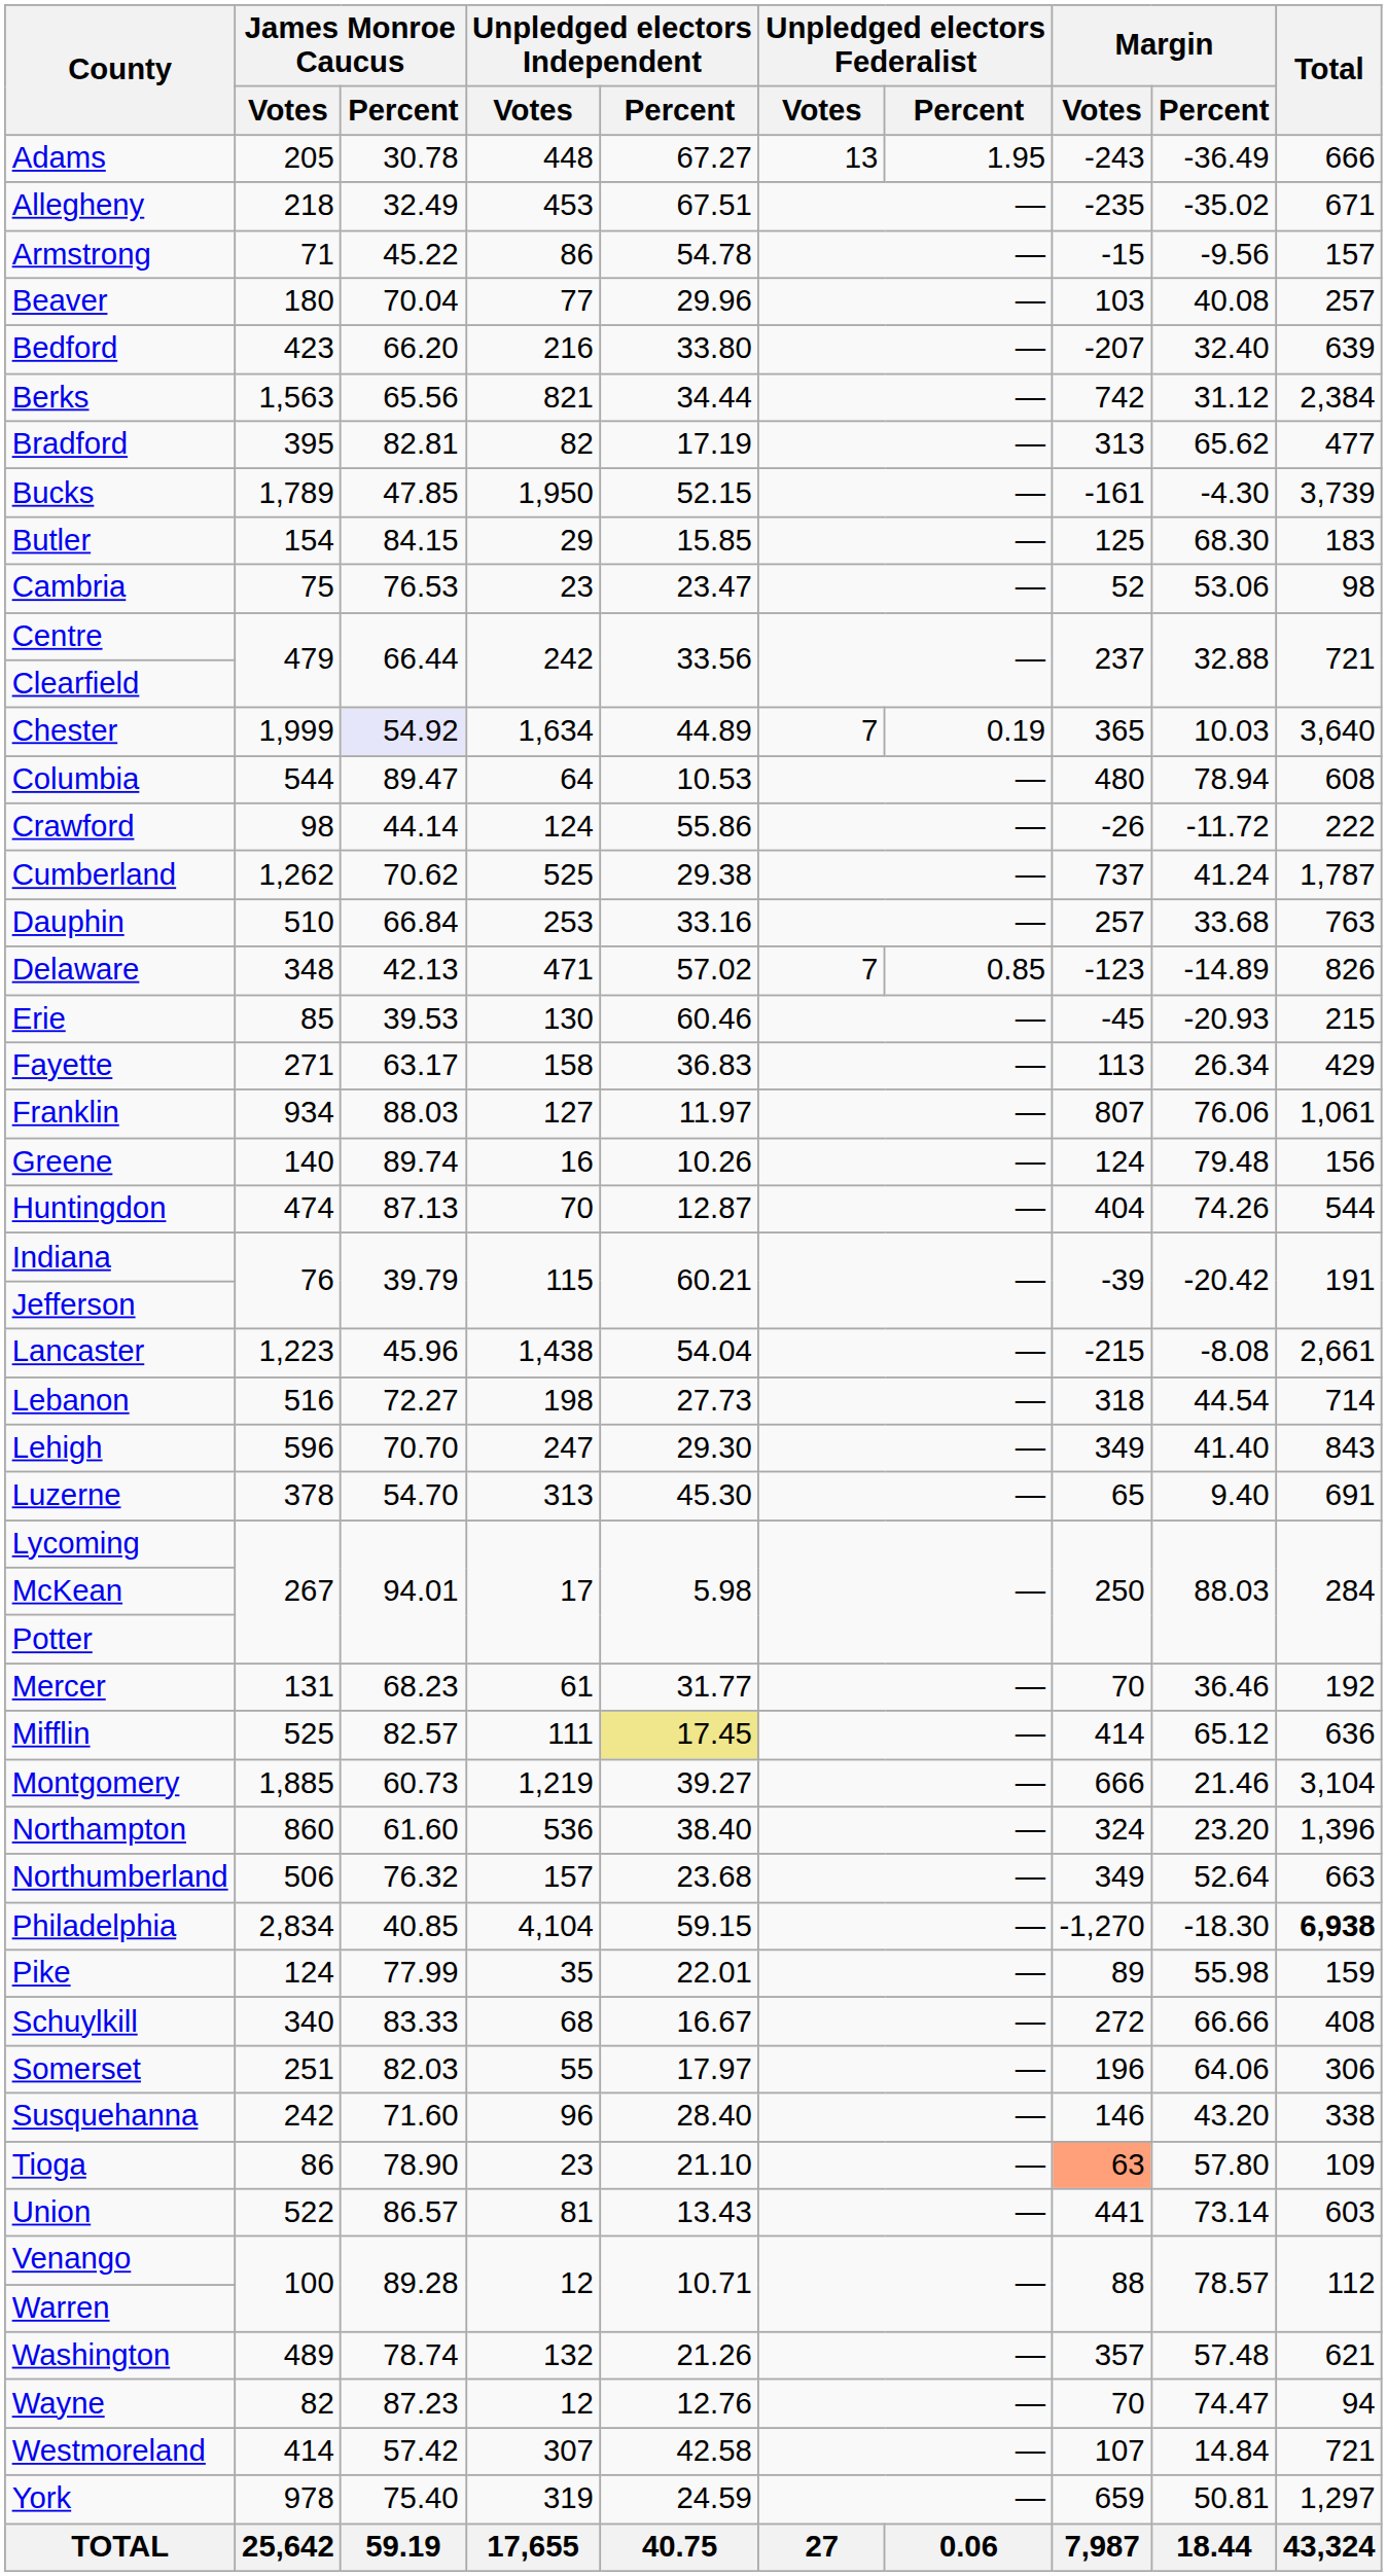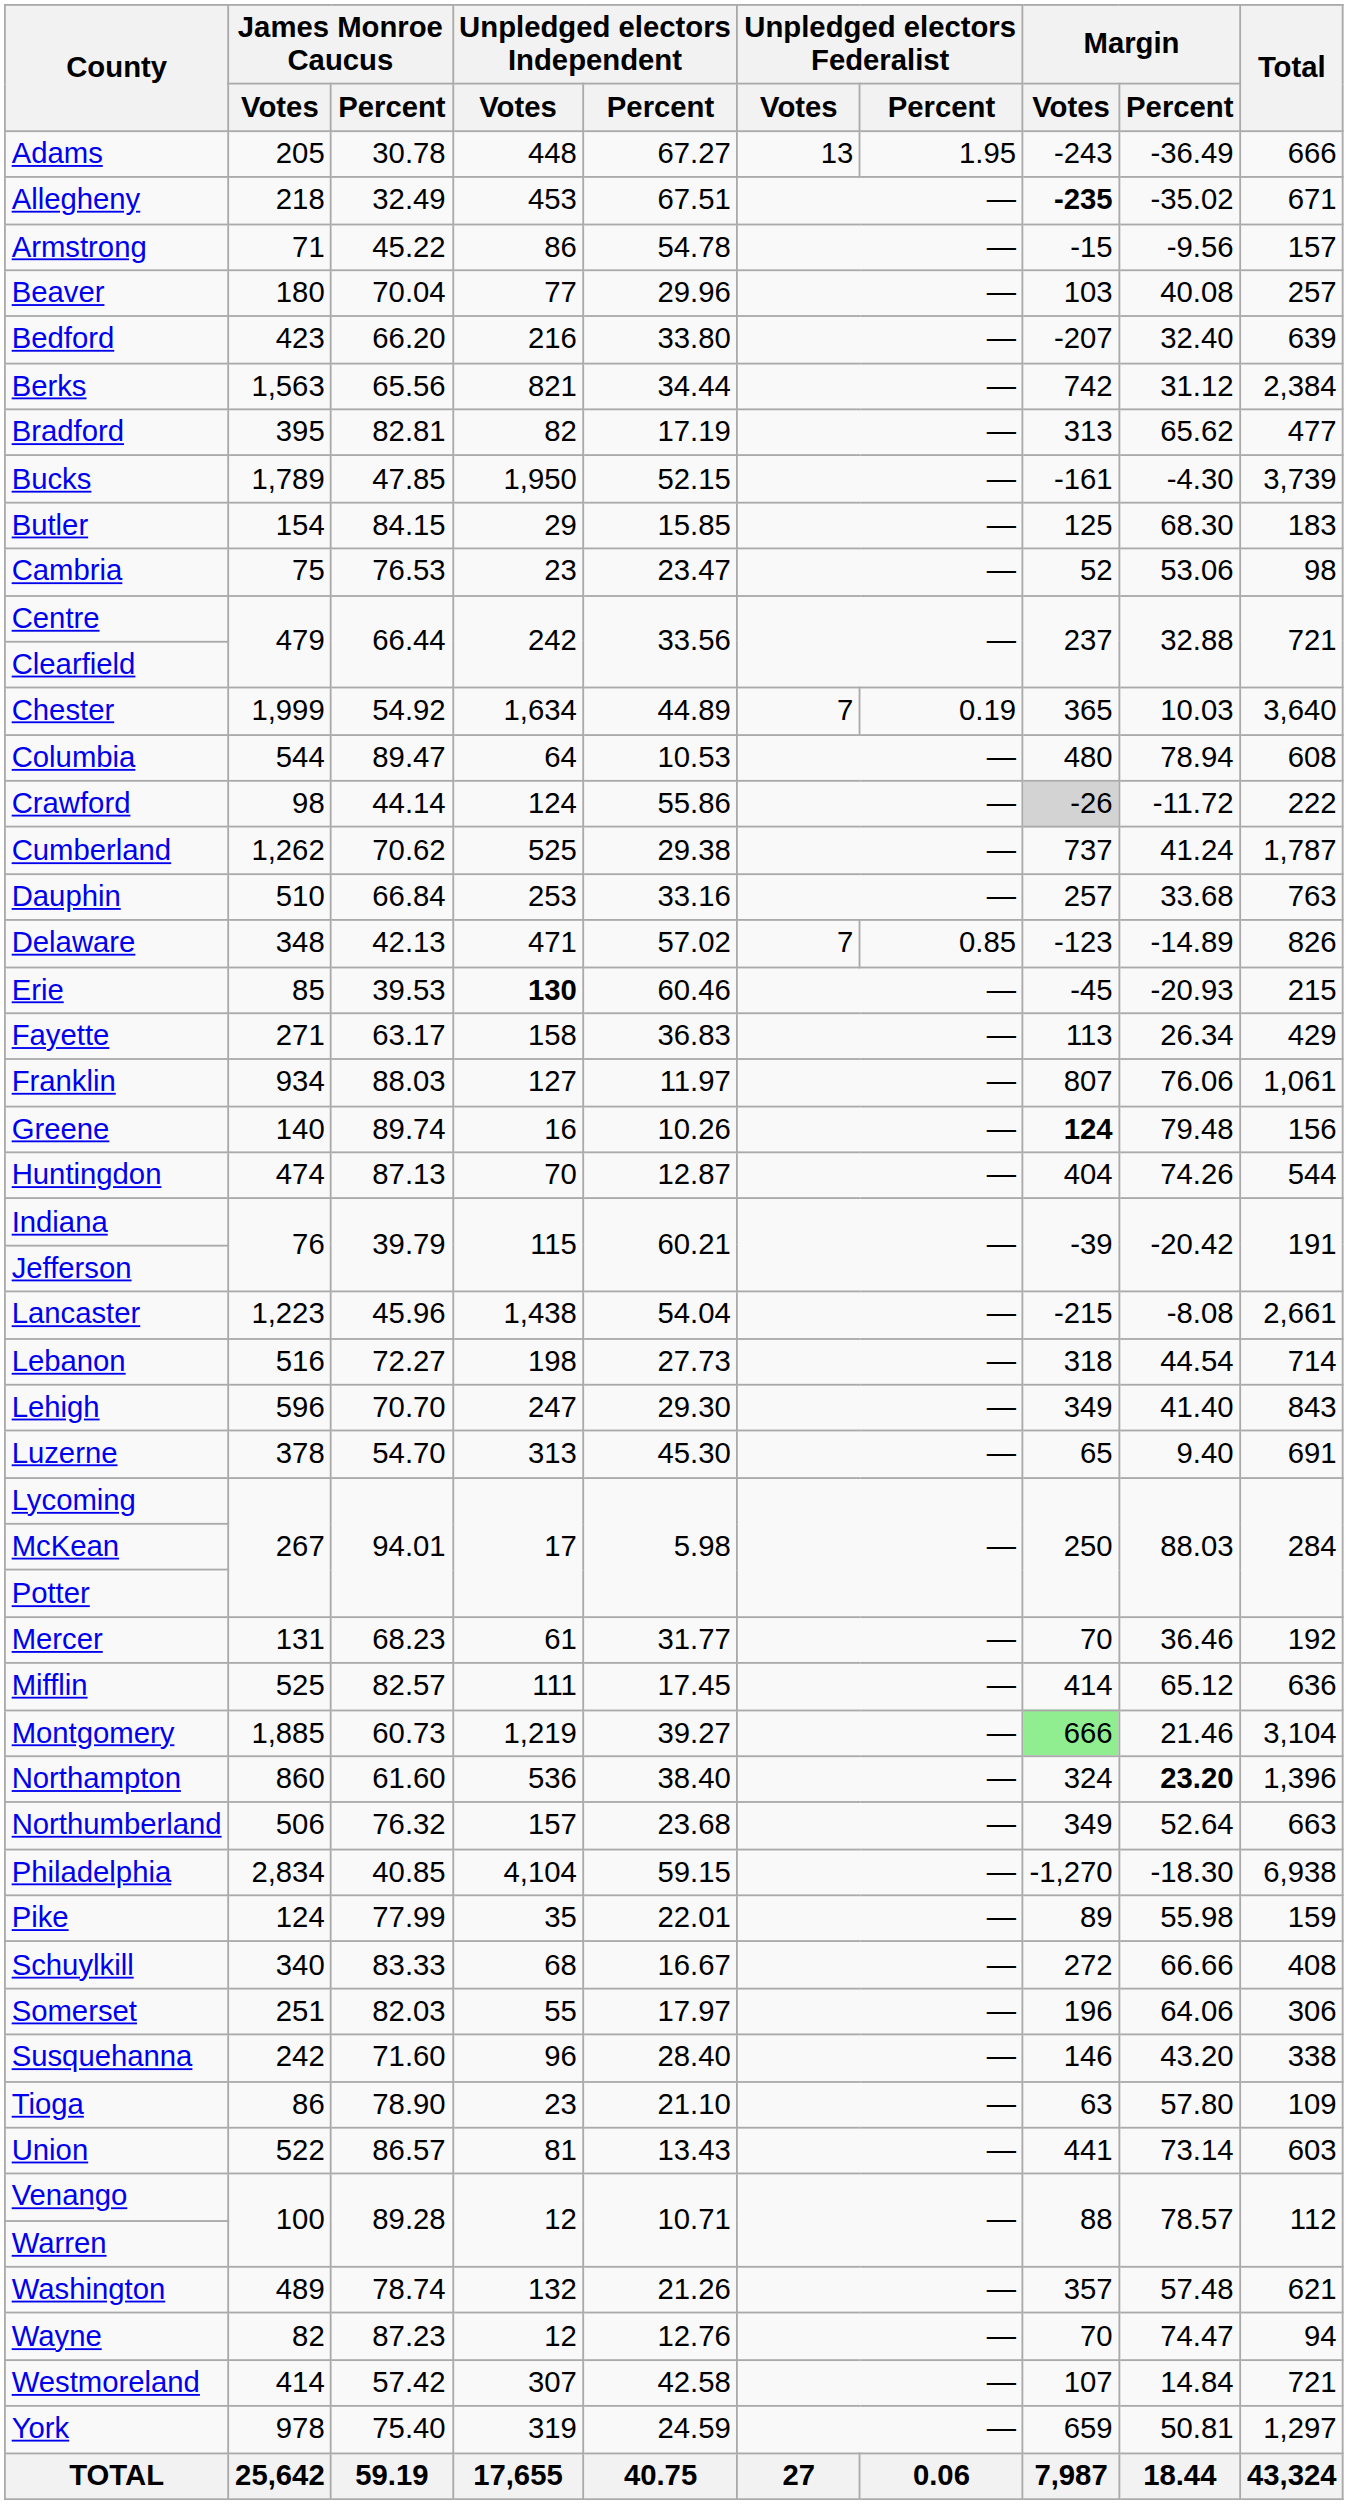Allegheny | Margin / Votes: normal -> bold
Chester | James Monroe Caucus / Percent: lavender background -> no background
Crawford | Margin / Votes: no background -> lightgrey background
Erie | Unpledged electors Independent / Votes: normal -> bold
Greene | Margin / Votes: normal -> bold
Mifflin | Unpledged electors Independent / Percent: khaki background -> no background
Montgomery | Margin / Votes: no background -> lightgreen background
Northampton | Margin / Percent: normal -> bold
Philadelphia | Total: bold -> normal
Tioga | Margin / Votes: lightsalmon background -> no background
